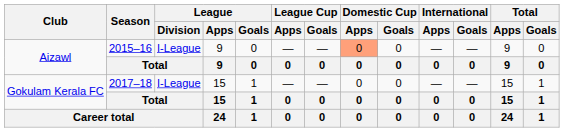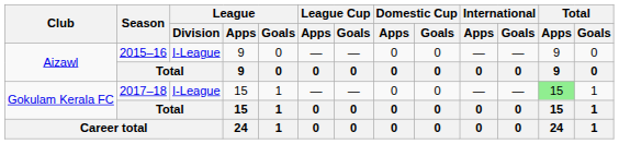Aizawl / 2015–16 | Domestic Cup / Apps: lightsalmon background -> no background
Gokulam Kerala FC / 2017–18 | Total / Apps: no background -> lightgreen background
